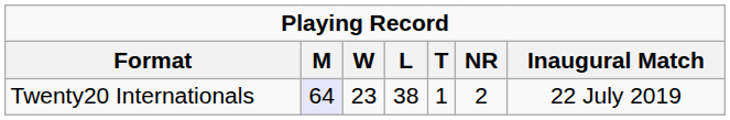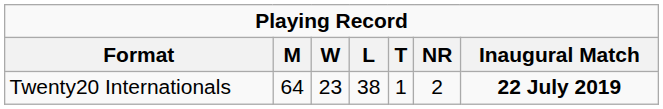Twenty20 Internationals | M: lavender background -> no background
Twenty20 Internationals | Inaugural Match: normal -> bold
